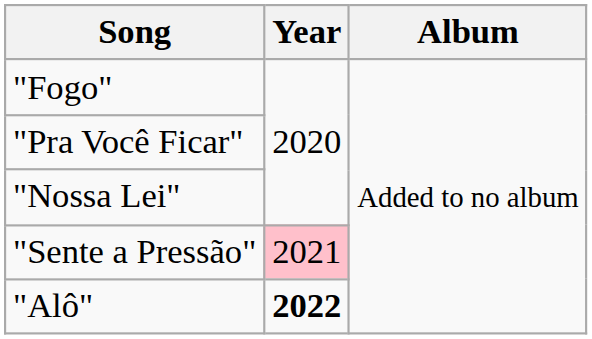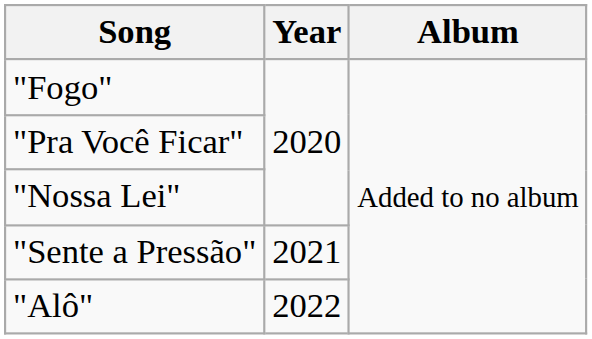"Sente a Pressão" | Year: pink background -> no background
"Alô" | Year: bold -> normal
